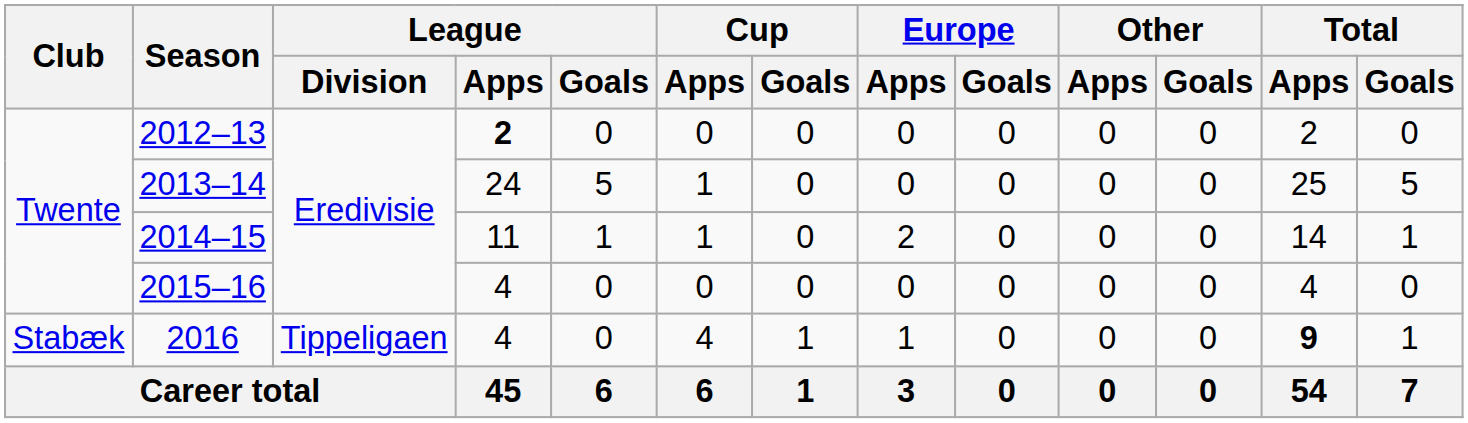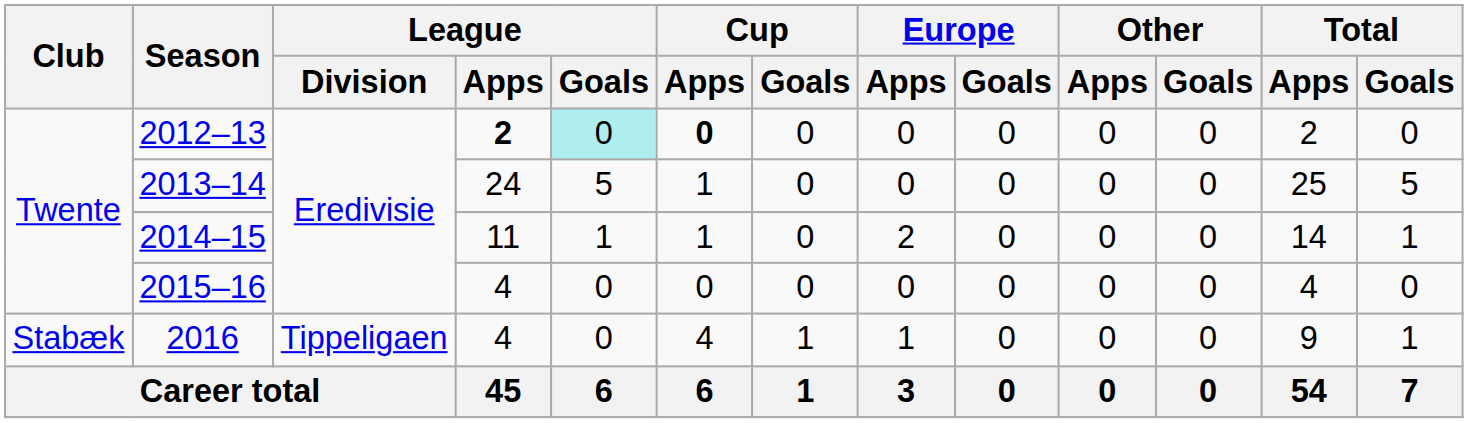2012–13 | League / Goals: no background -> paleturquoise background
2012–13 | Cup / Apps: normal -> bold
2016 | Total / Apps: bold -> normal
